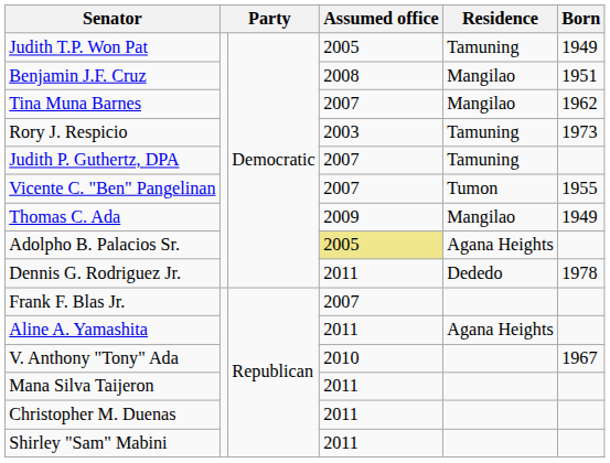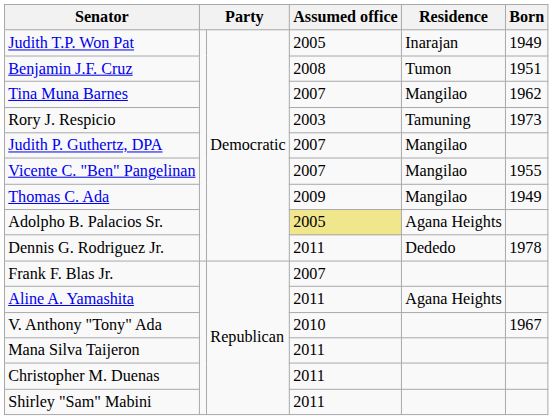Judith T.P. Won Pat | Residence: Tamuning -> Inarajan
Benjamin J.F. Cruz | Residence: Mangilao -> Tumon
Judith P. Guthertz, DPA | Residence: Tamuning -> Mangilao
Vicente C. "Ben" Pangelinan | Residence: Tumon -> Mangilao
